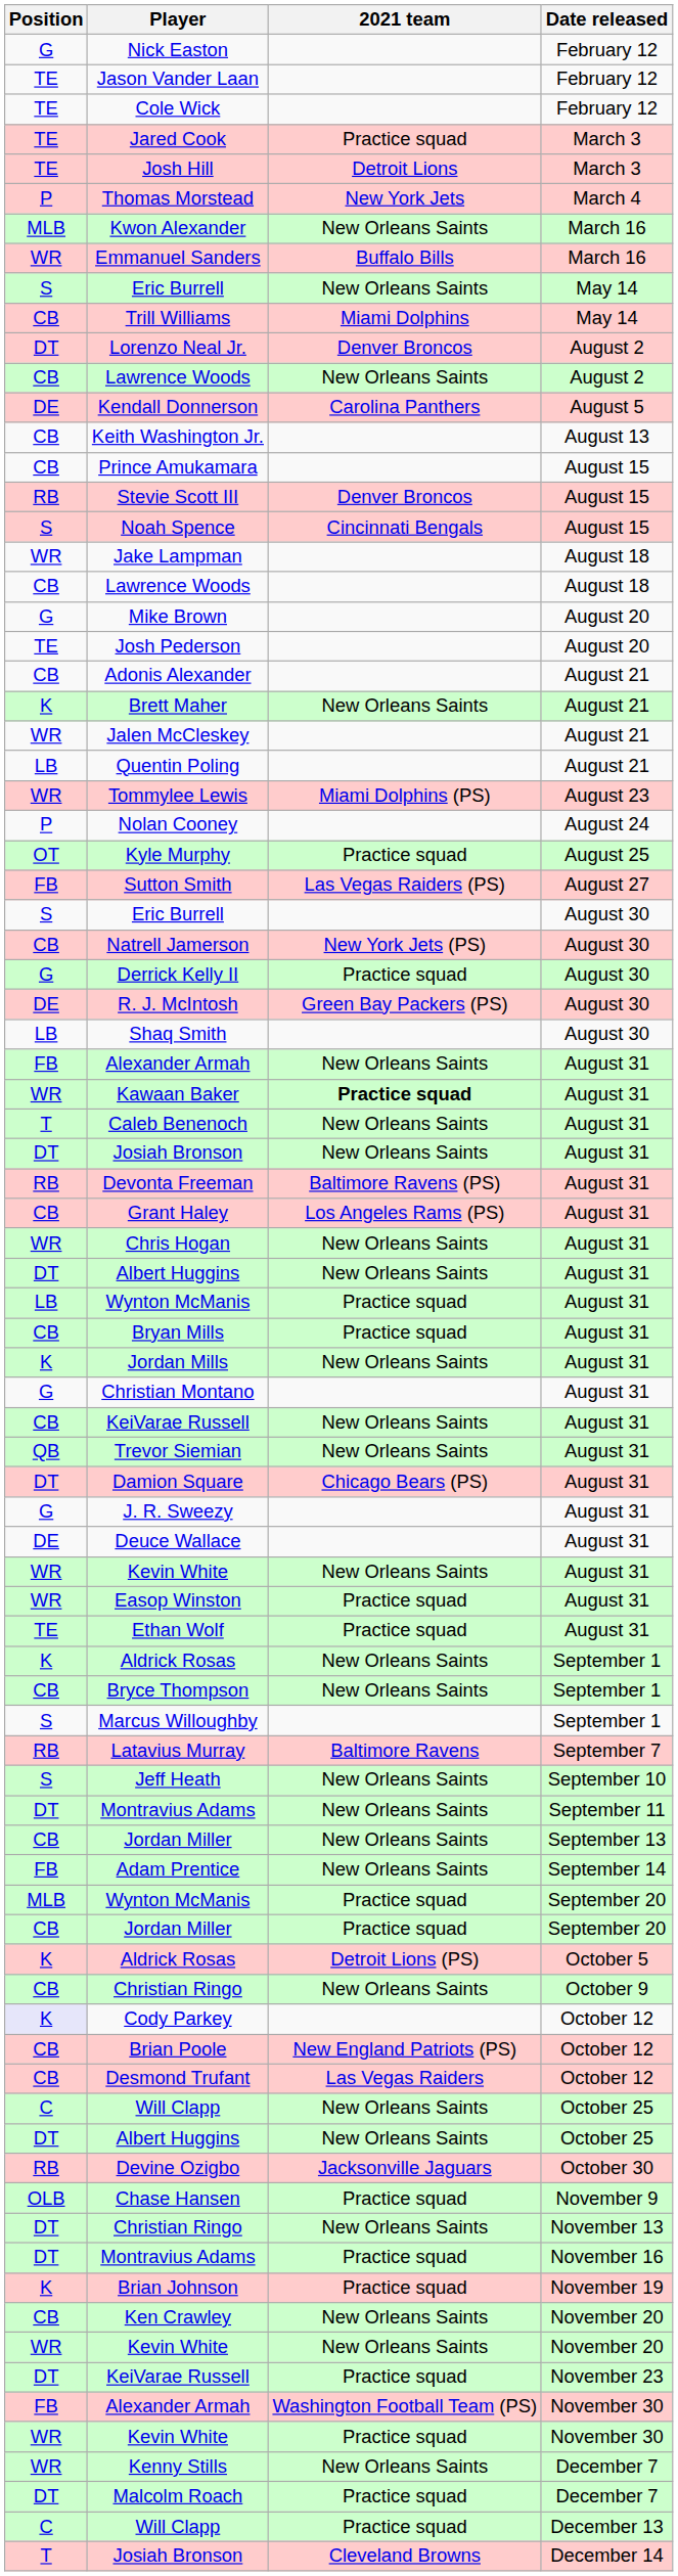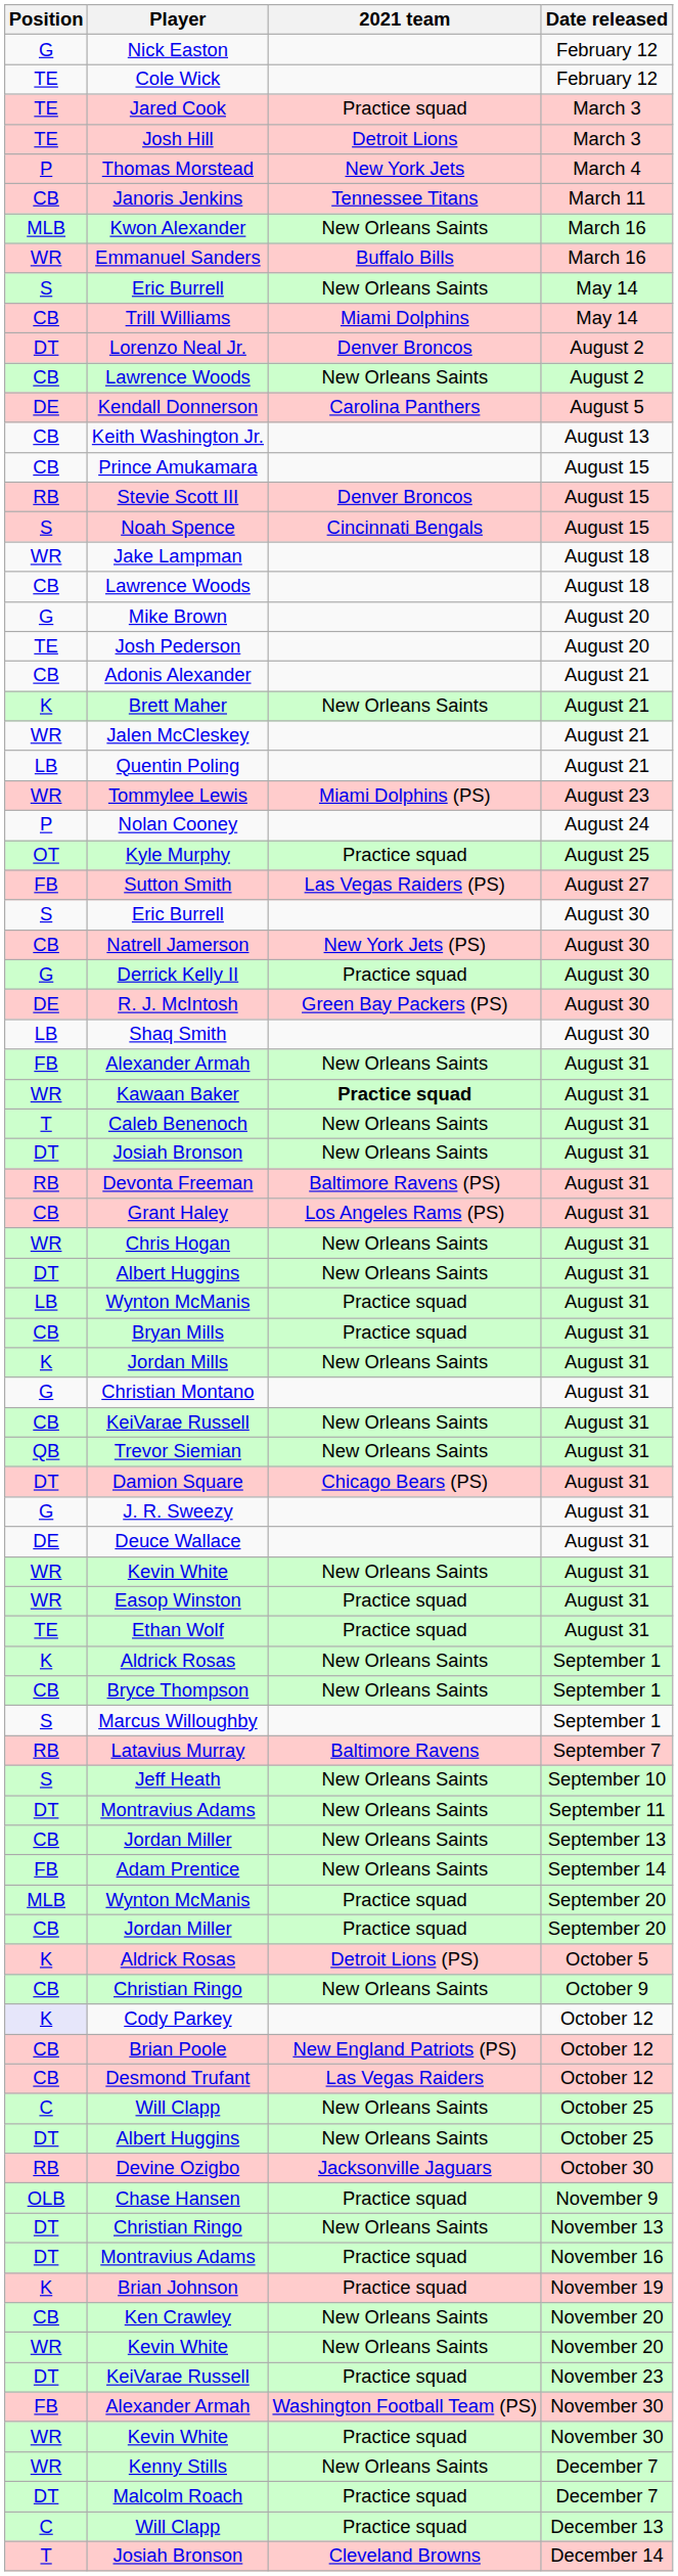- row: TE | Jason Vander Laan | February 12
+ row: CB | Janoris Jenkins | Tennessee Titans | March 11
